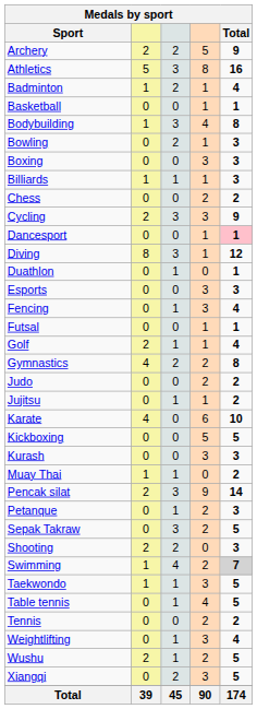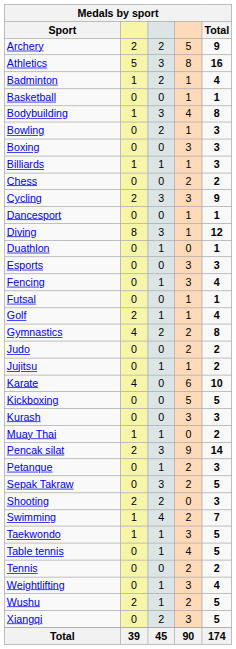Dancesport | Total: pink background -> no background
Swimming | Total: lightgrey background -> no background
